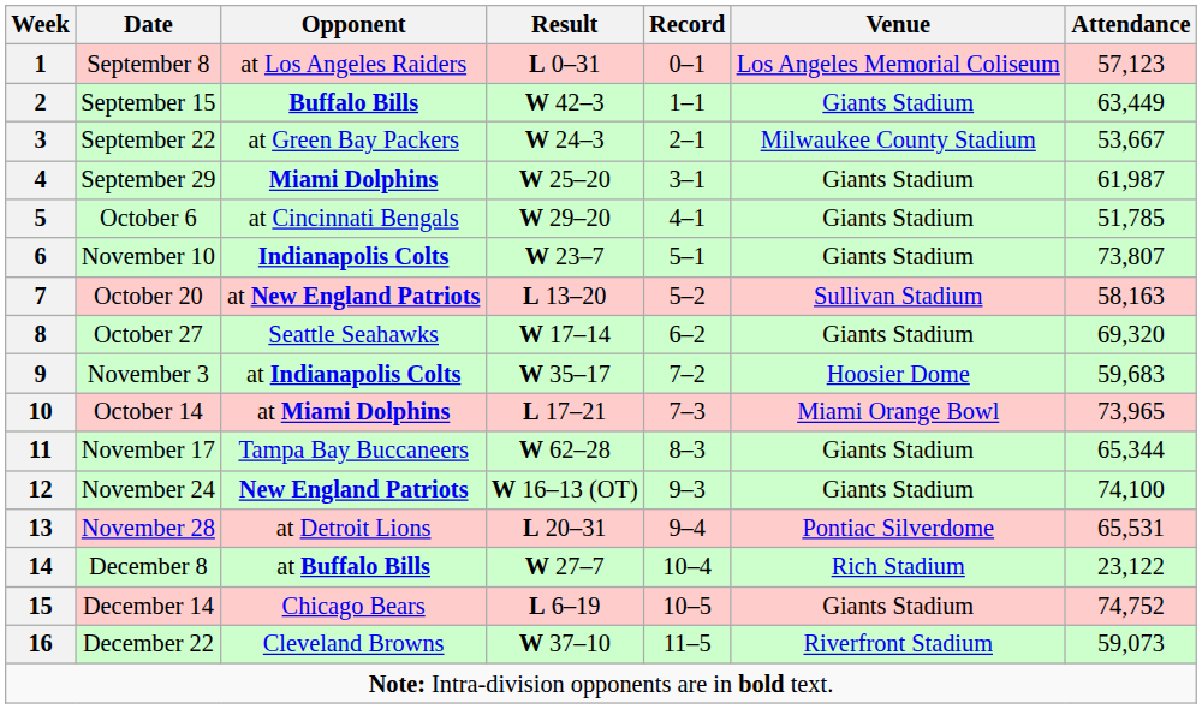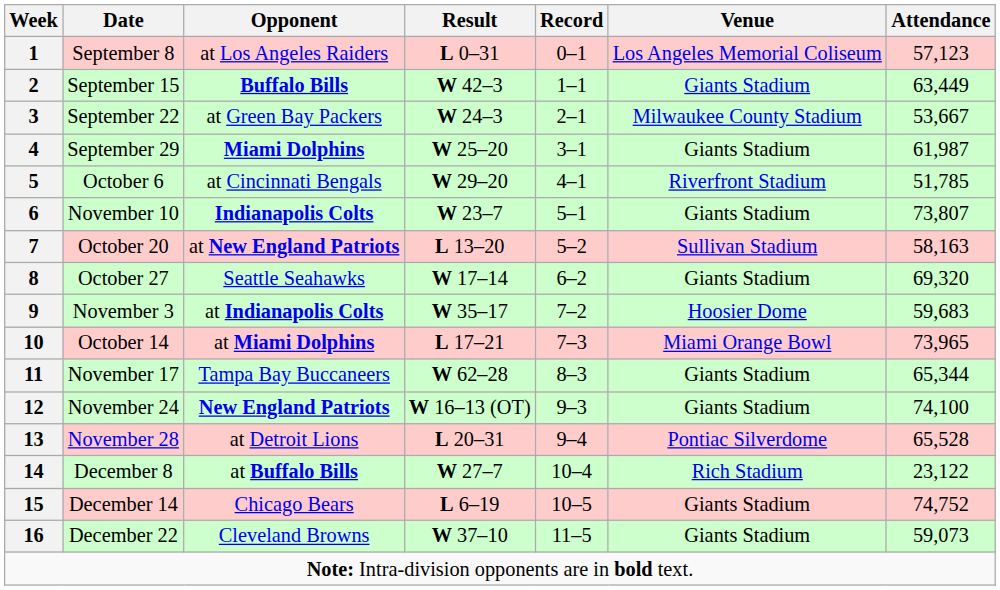5 | Venue: Giants Stadium -> Riverfront Stadium
13 | Attendance: 65,531 -> 65,528
16 | Venue: Riverfront Stadium -> Giants Stadium
